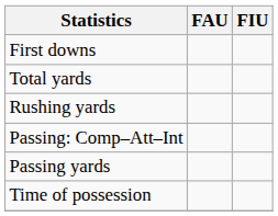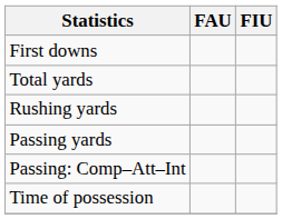rows swapped: Passing yards <-> Passing: Comp–Att–Int
